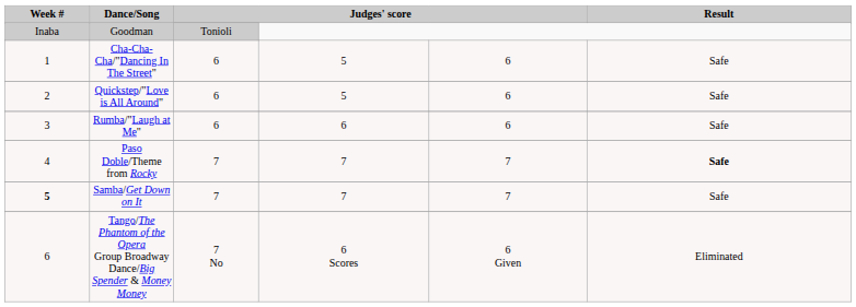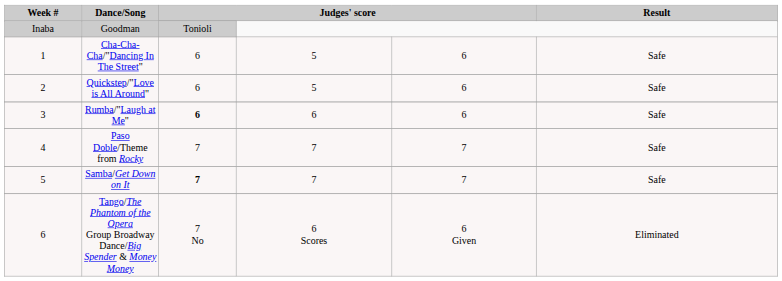Rumba/"Laugh at Me" | column 3: normal -> bold
Paso Doble/Theme from Rocky | Result: bold -> normal
Samba/Get Down on It | Week #: bold -> normal
Samba/Get Down on It | column 3: normal -> bold
